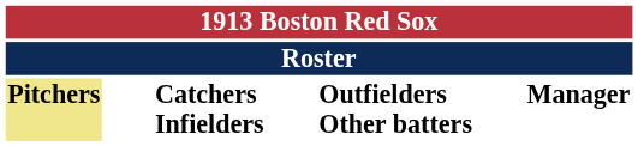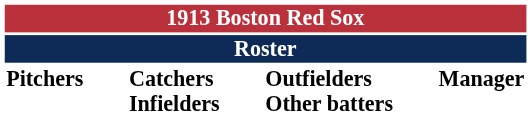Pitchers | column 1: khaki background -> no background
